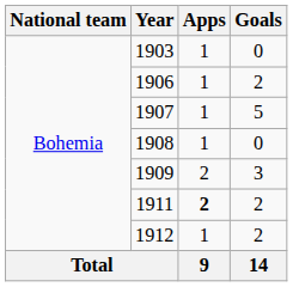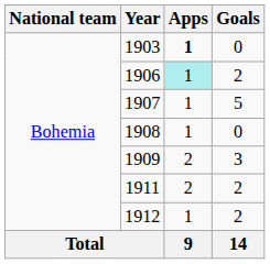1903 | Apps: normal -> bold
1906 | Apps: no background -> paleturquoise background
1911 | Apps: bold -> normal
